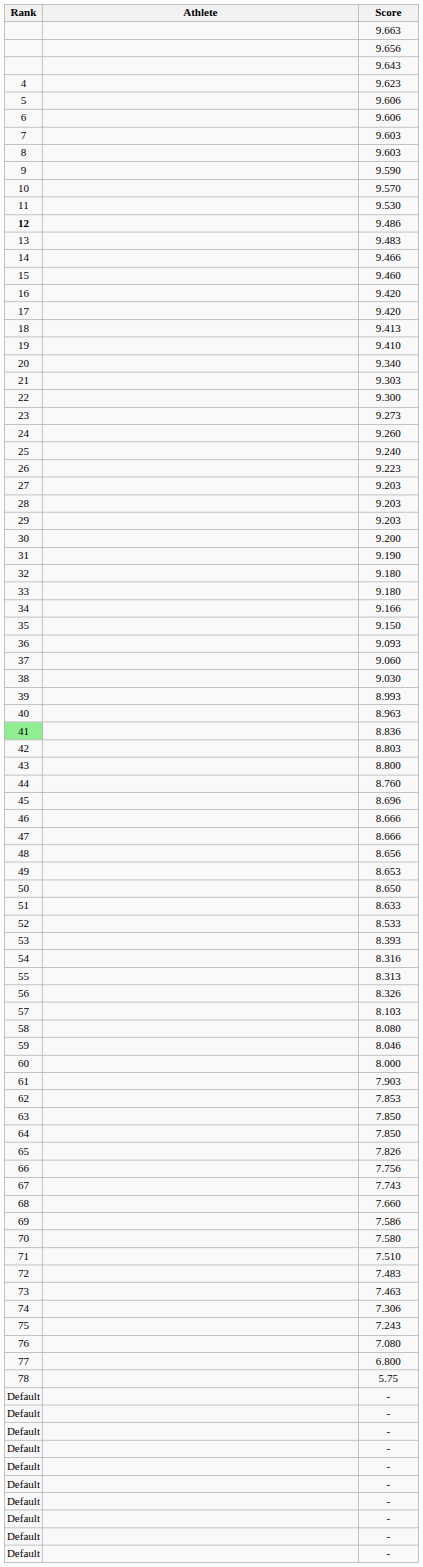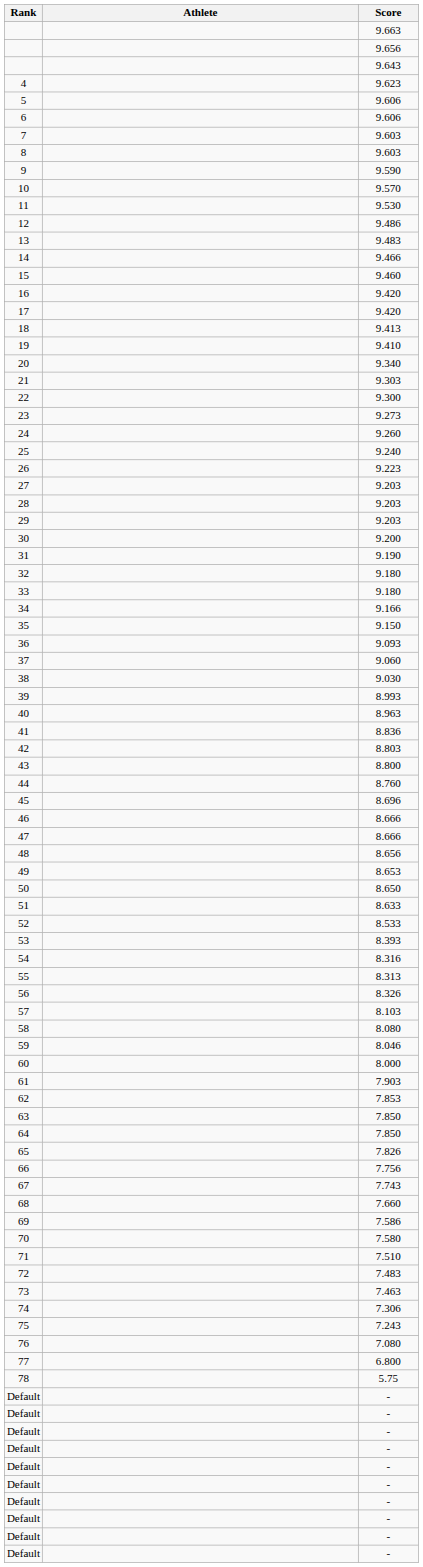12 | Rank: bold -> normal
41 | Rank: lightgreen background -> no background
